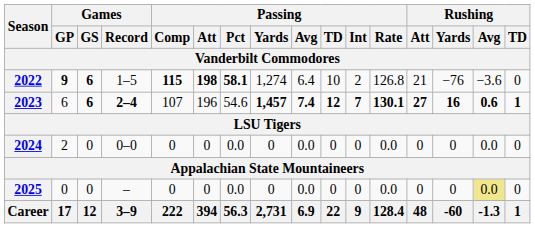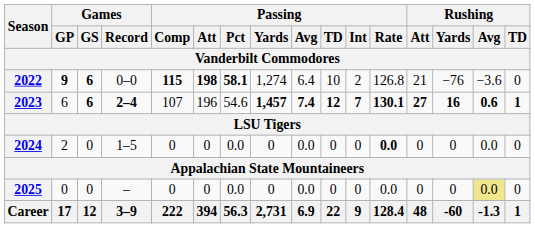2022 | Games / Record / Vanderbilt Commodores: 1–5 -> 0–0
2024 | Games / Record / Vanderbilt Commodores: 0–0 -> 1–5
2024 | Passing / Rate / Vanderbilt Commodores: normal -> bold
